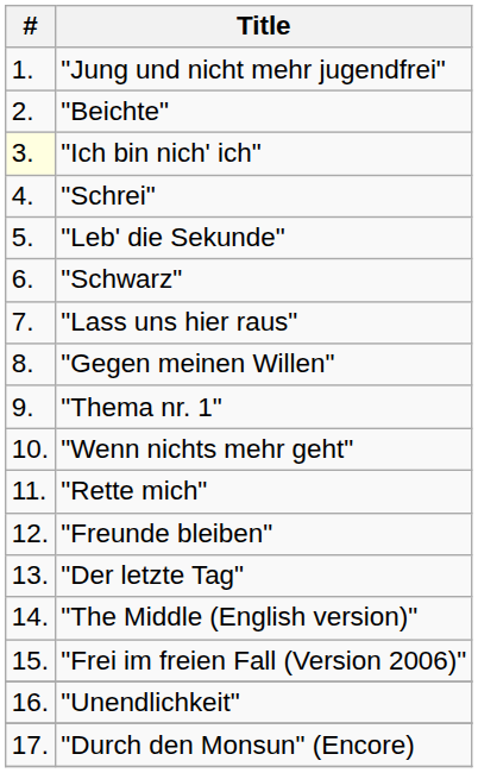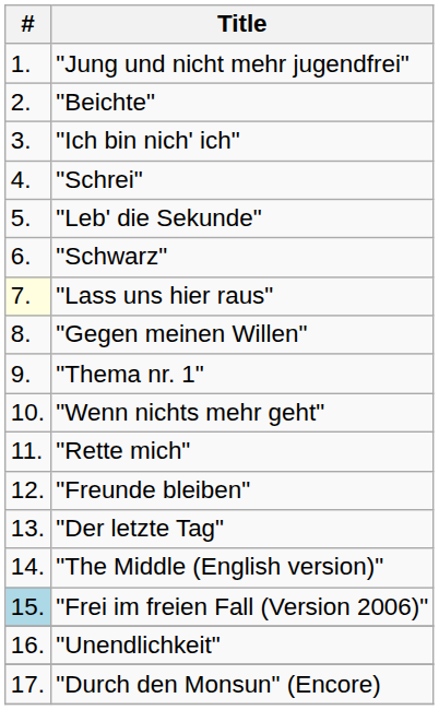"Ich bin nich' ich" | #: lightyellow background -> no background
"Lass uns hier raus" | #: no background -> lightyellow background
"Frei im freien Fall (Version 2006)" | #: no background -> lightblue background
